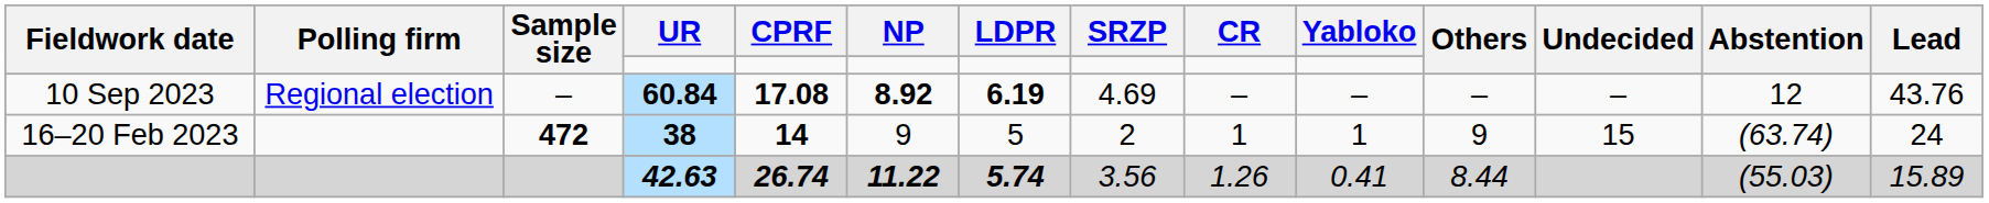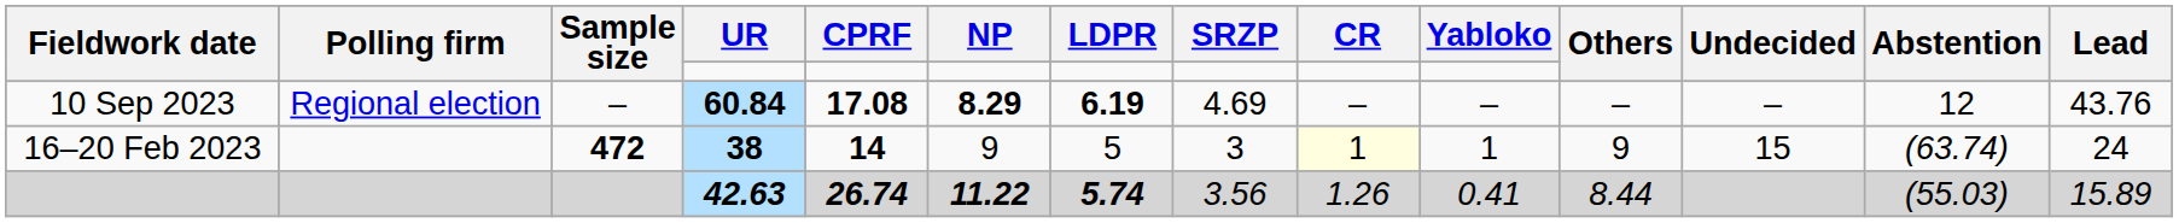10 Sep 2023 | NP: 8.92 -> 8.29
16–20 Feb 2023 | SRZP: 2 -> 3
16–20 Feb 2023 | CR: no background -> lightyellow background
